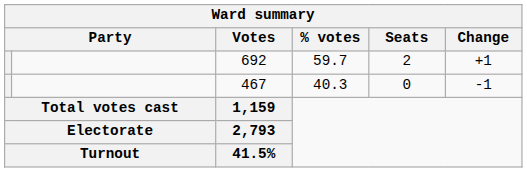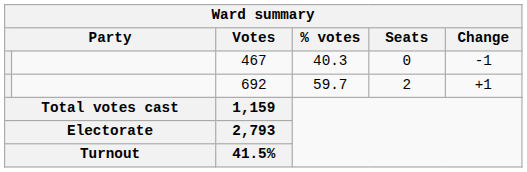rows swapped: 692 <-> 467
